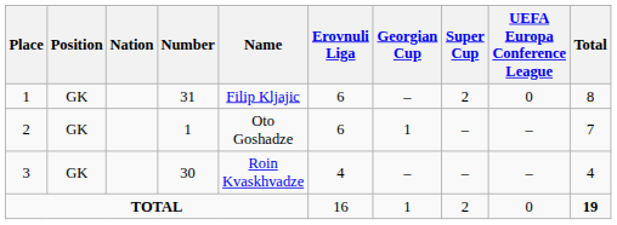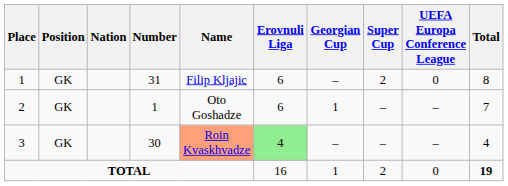3 | Name: no background -> lightsalmon background
3 | Erovnuli Liga: no background -> lightgreen background
